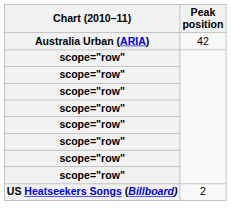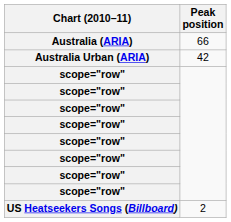+ row: Australia (ARIA) | 66
